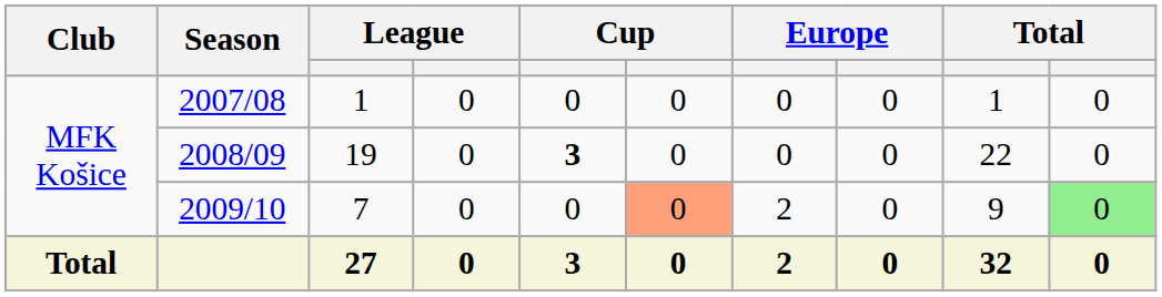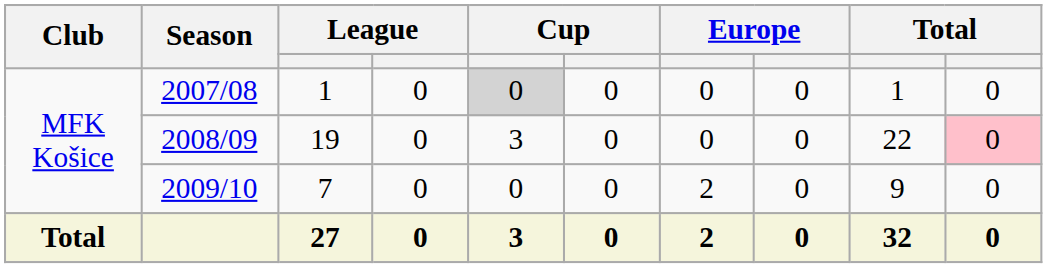2007/08 | column 5: no background -> lightgrey background
2008/09 | column 5: bold -> normal
2008/09 | column 10: no background -> pink background
2009/10 | column 6: lightsalmon background -> no background
2009/10 | column 10: lightgreen background -> no background
